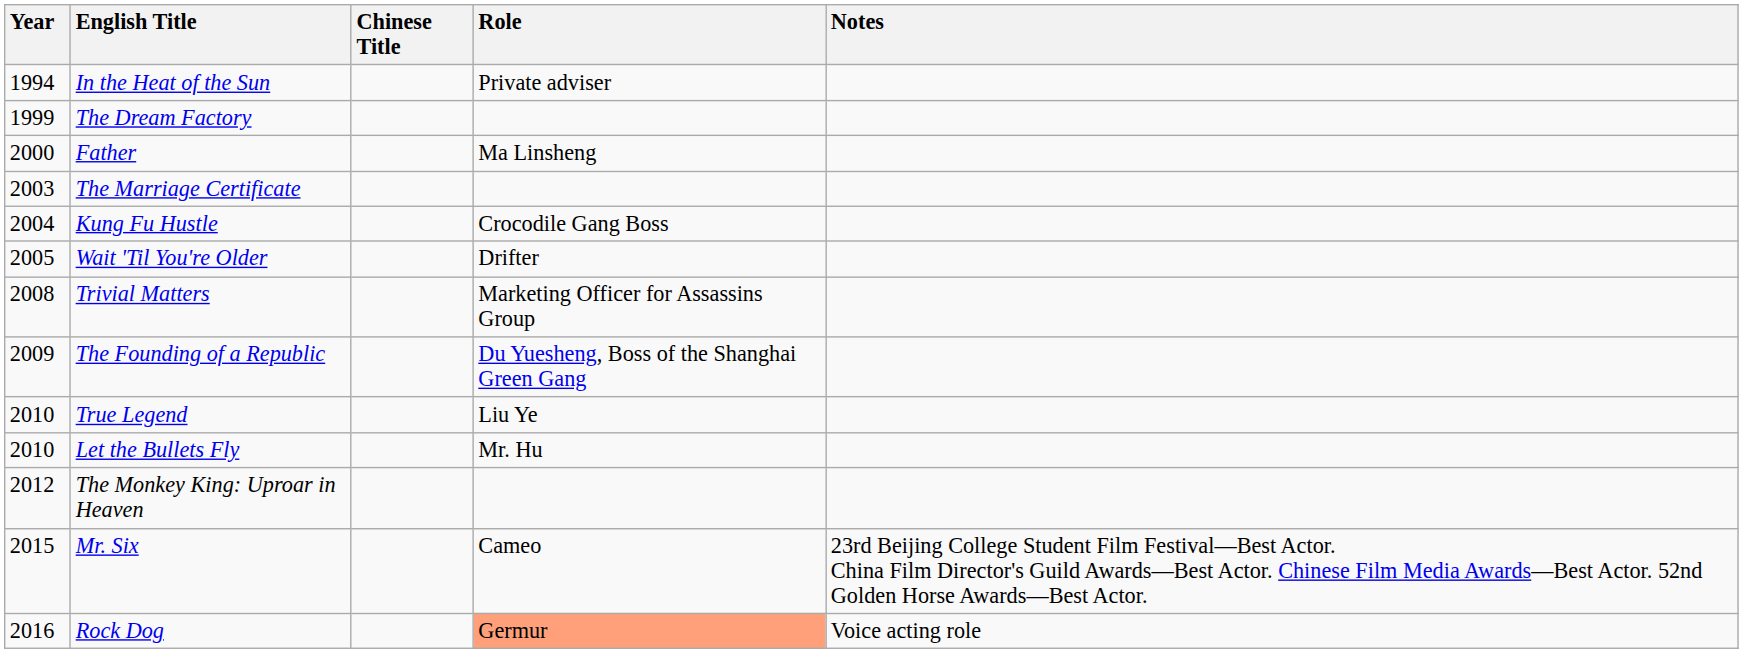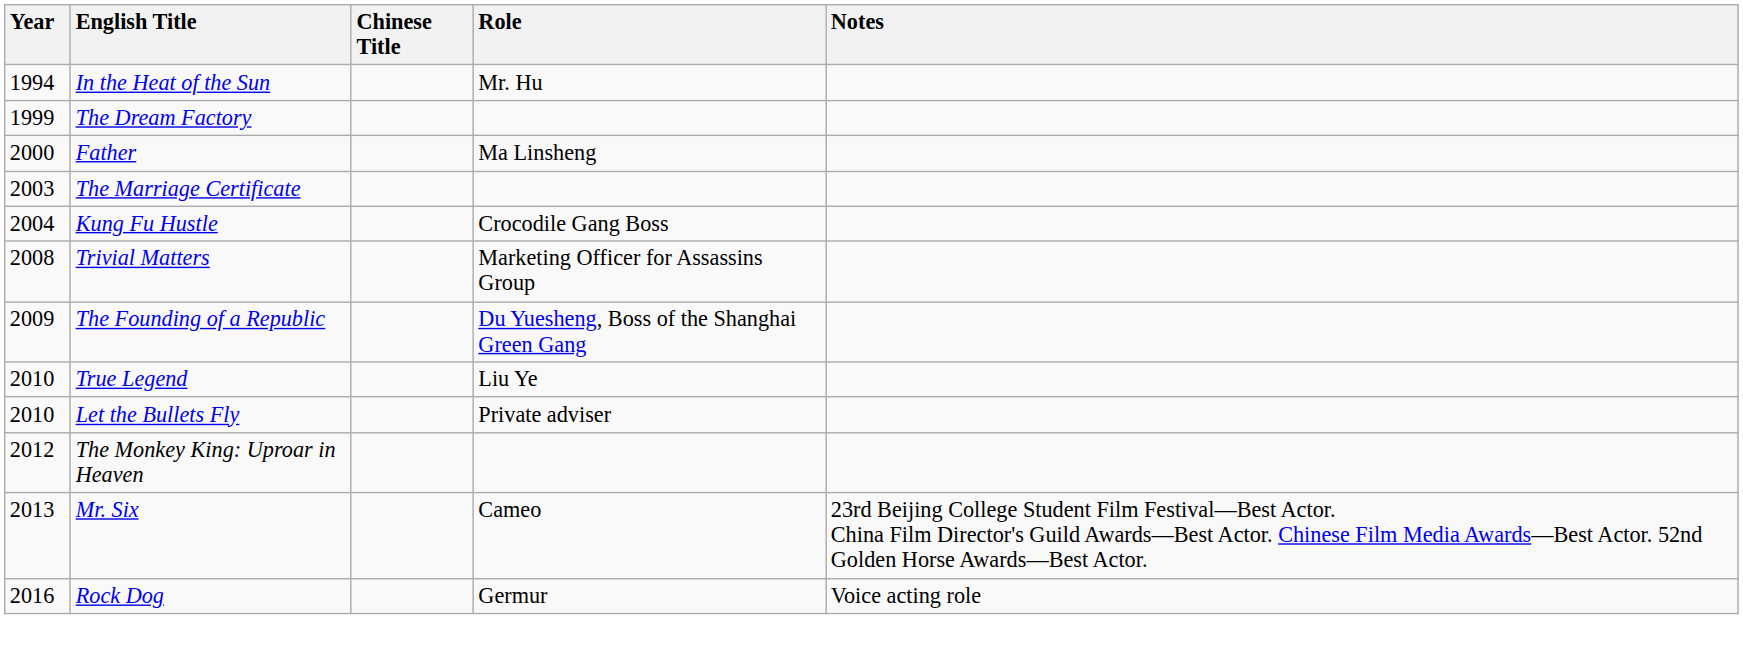In the Heat of the Sun | Role: Private adviser -> Mr. Hu
- row: 2005 | Wait 'Til You're Older | Drifter
Let the Bullets Fly | Role: Mr. Hu -> Private adviser
Mr. Six | Year: 2015 -> 2013
Rock Dog | Role: lightsalmon background -> no background
